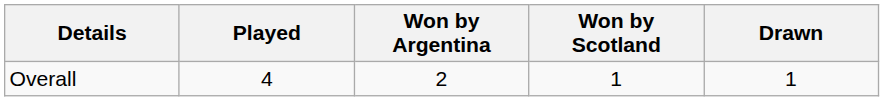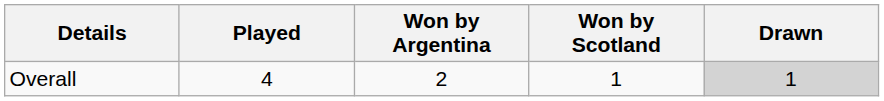row 2 | Drawn: no background -> lightgrey background
